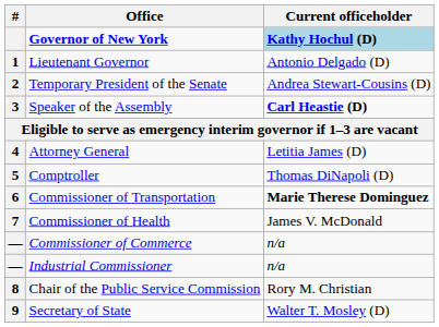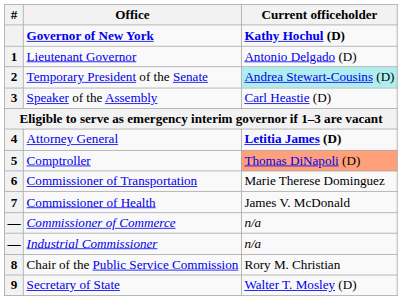Governor of New York | Current officeholder: lightblue background -> no background
Temporary President of the Senate | Current officeholder: no background -> paleturquoise background
Speaker of the Assembly | Current officeholder: bold -> normal
Attorney General | Current officeholder: normal -> bold
Comptroller | Current officeholder: no background -> lightsalmon background
Commissioner of Transportation | Current officeholder: bold -> normal
